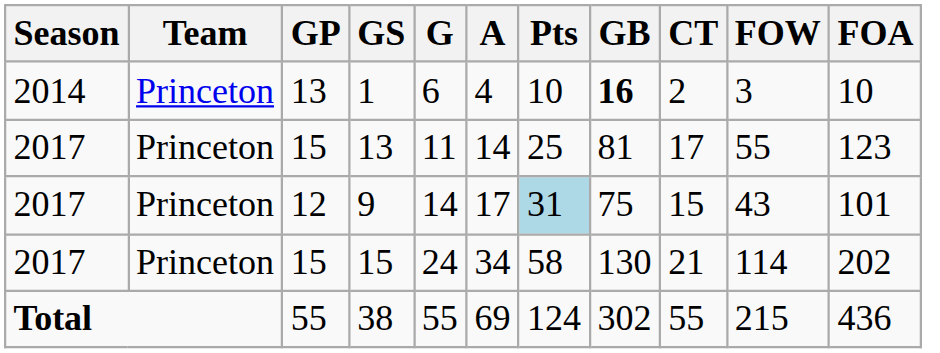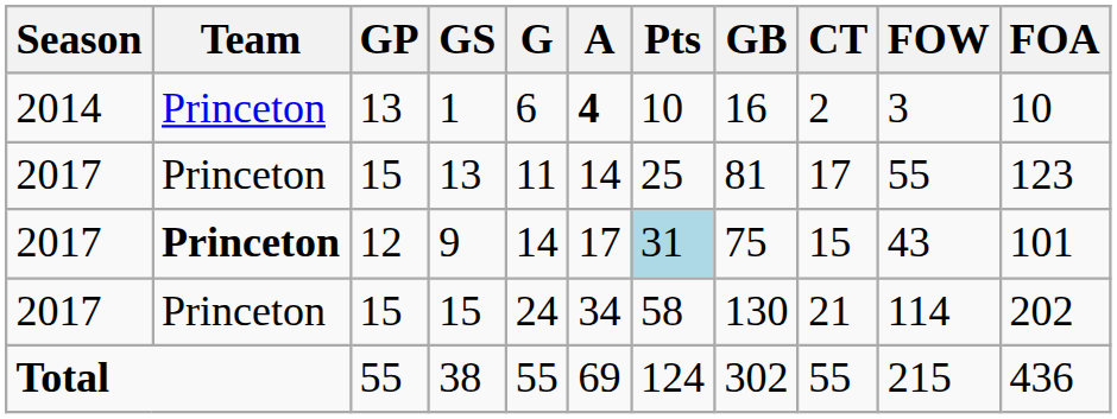1 | A: normal -> bold
1 | GB: bold -> normal
9 | Team: normal -> bold
